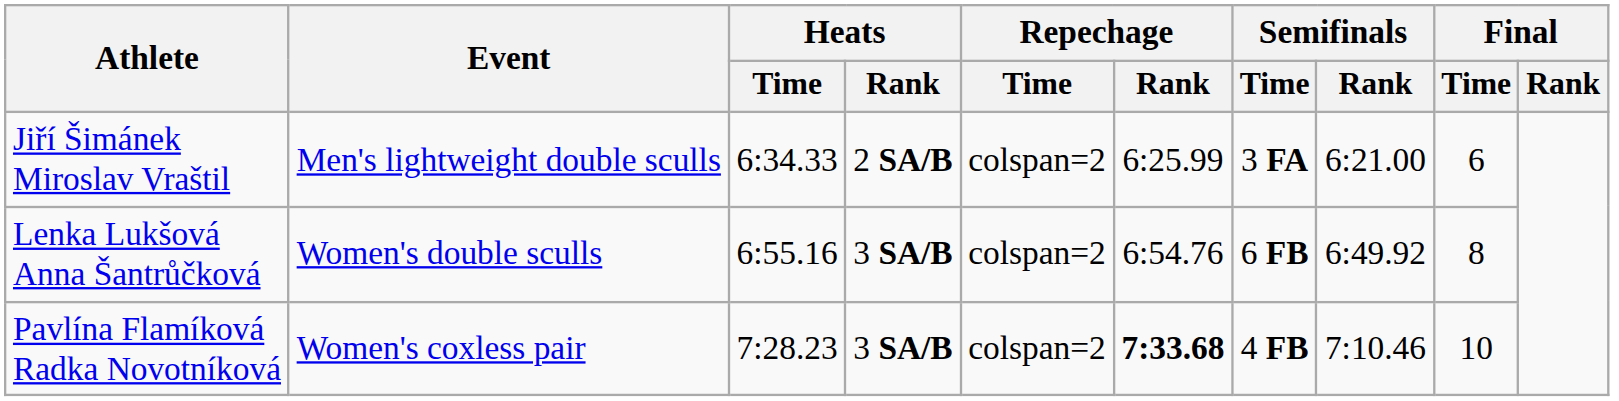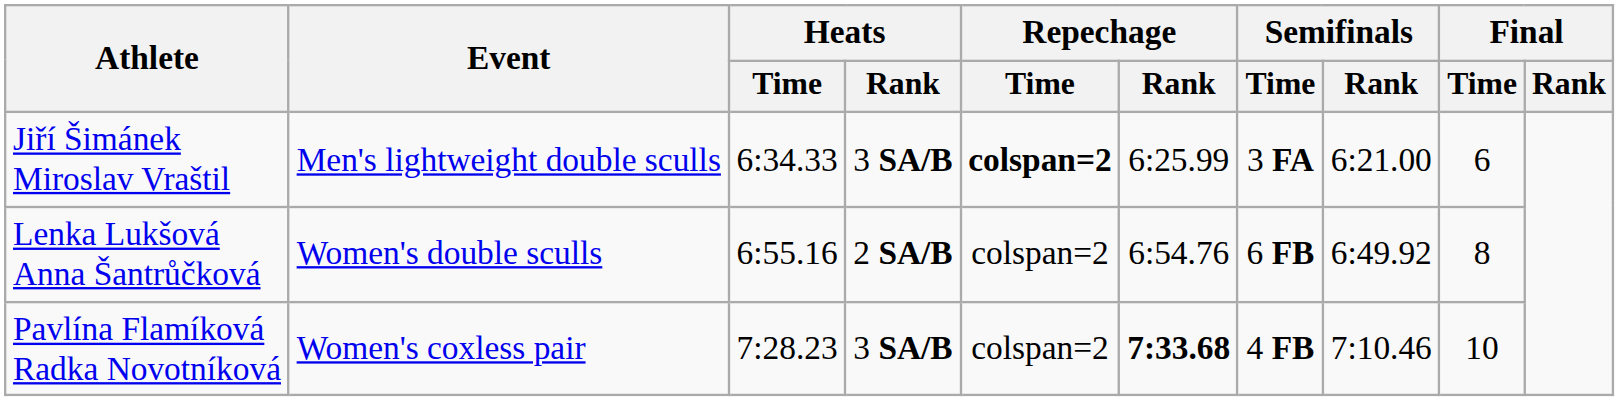Jiří Šimánek Miroslav Vraštil | Heats / Rank: 2 SA/B -> 3 SA/B
Jiří Šimánek Miroslav Vraštil | Repechage / Time: normal -> bold
Lenka Lukšová Anna Šantrůčková | Heats / Rank: 3 SA/B -> 2 SA/B
